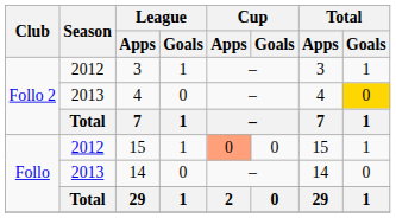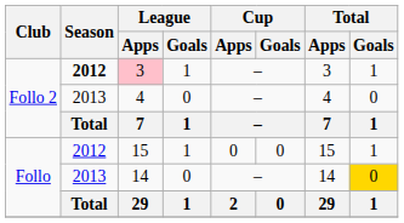row 3 | Season: normal -> bold
row 3 | League / Apps: no background -> pink background
row 4 | Total / Goals: gold background -> no background
row 6 | Cup / Apps: lightsalmon background -> no background
row 7 | Total / Goals: no background -> gold background
